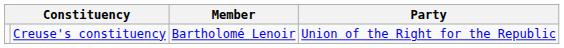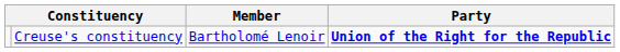Creuse's constituency | Party: normal -> bold
